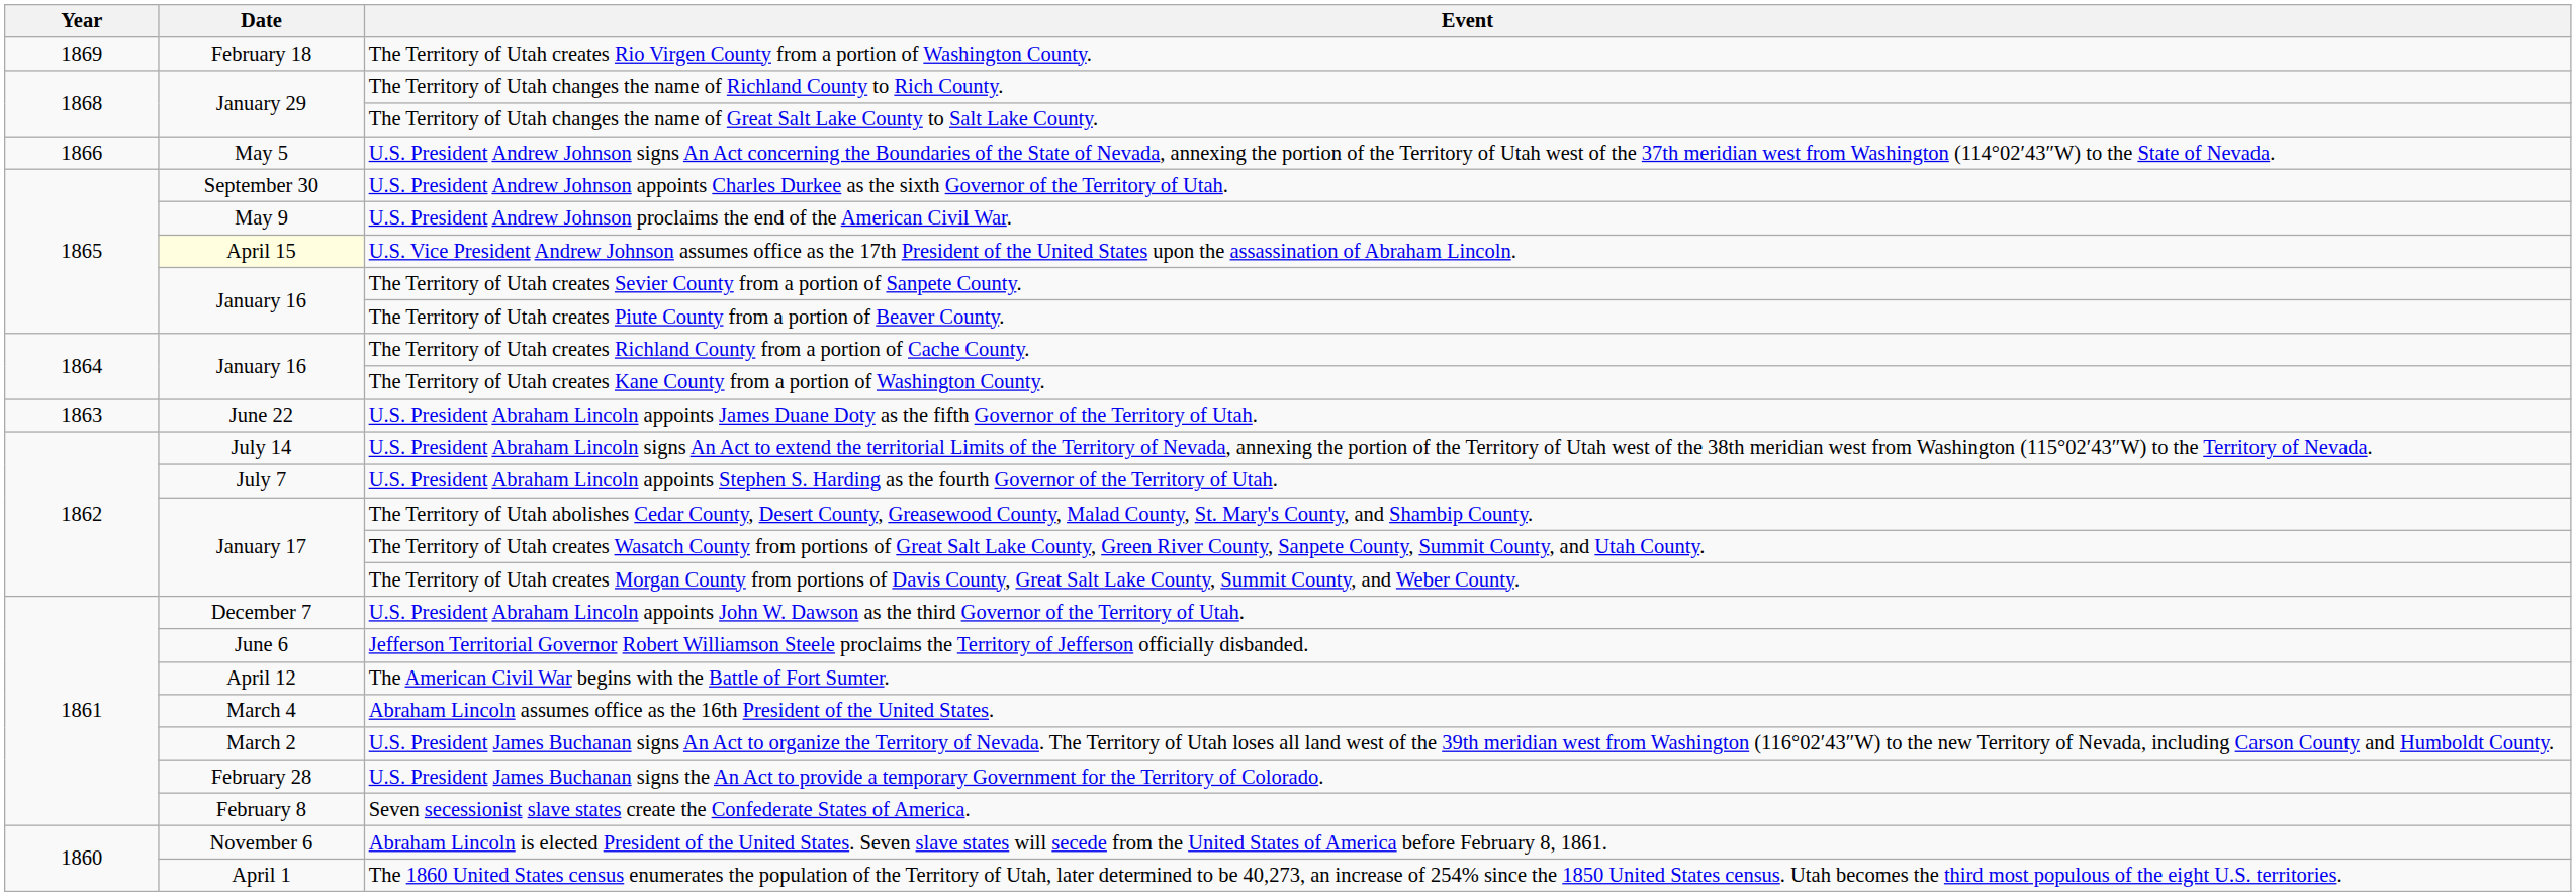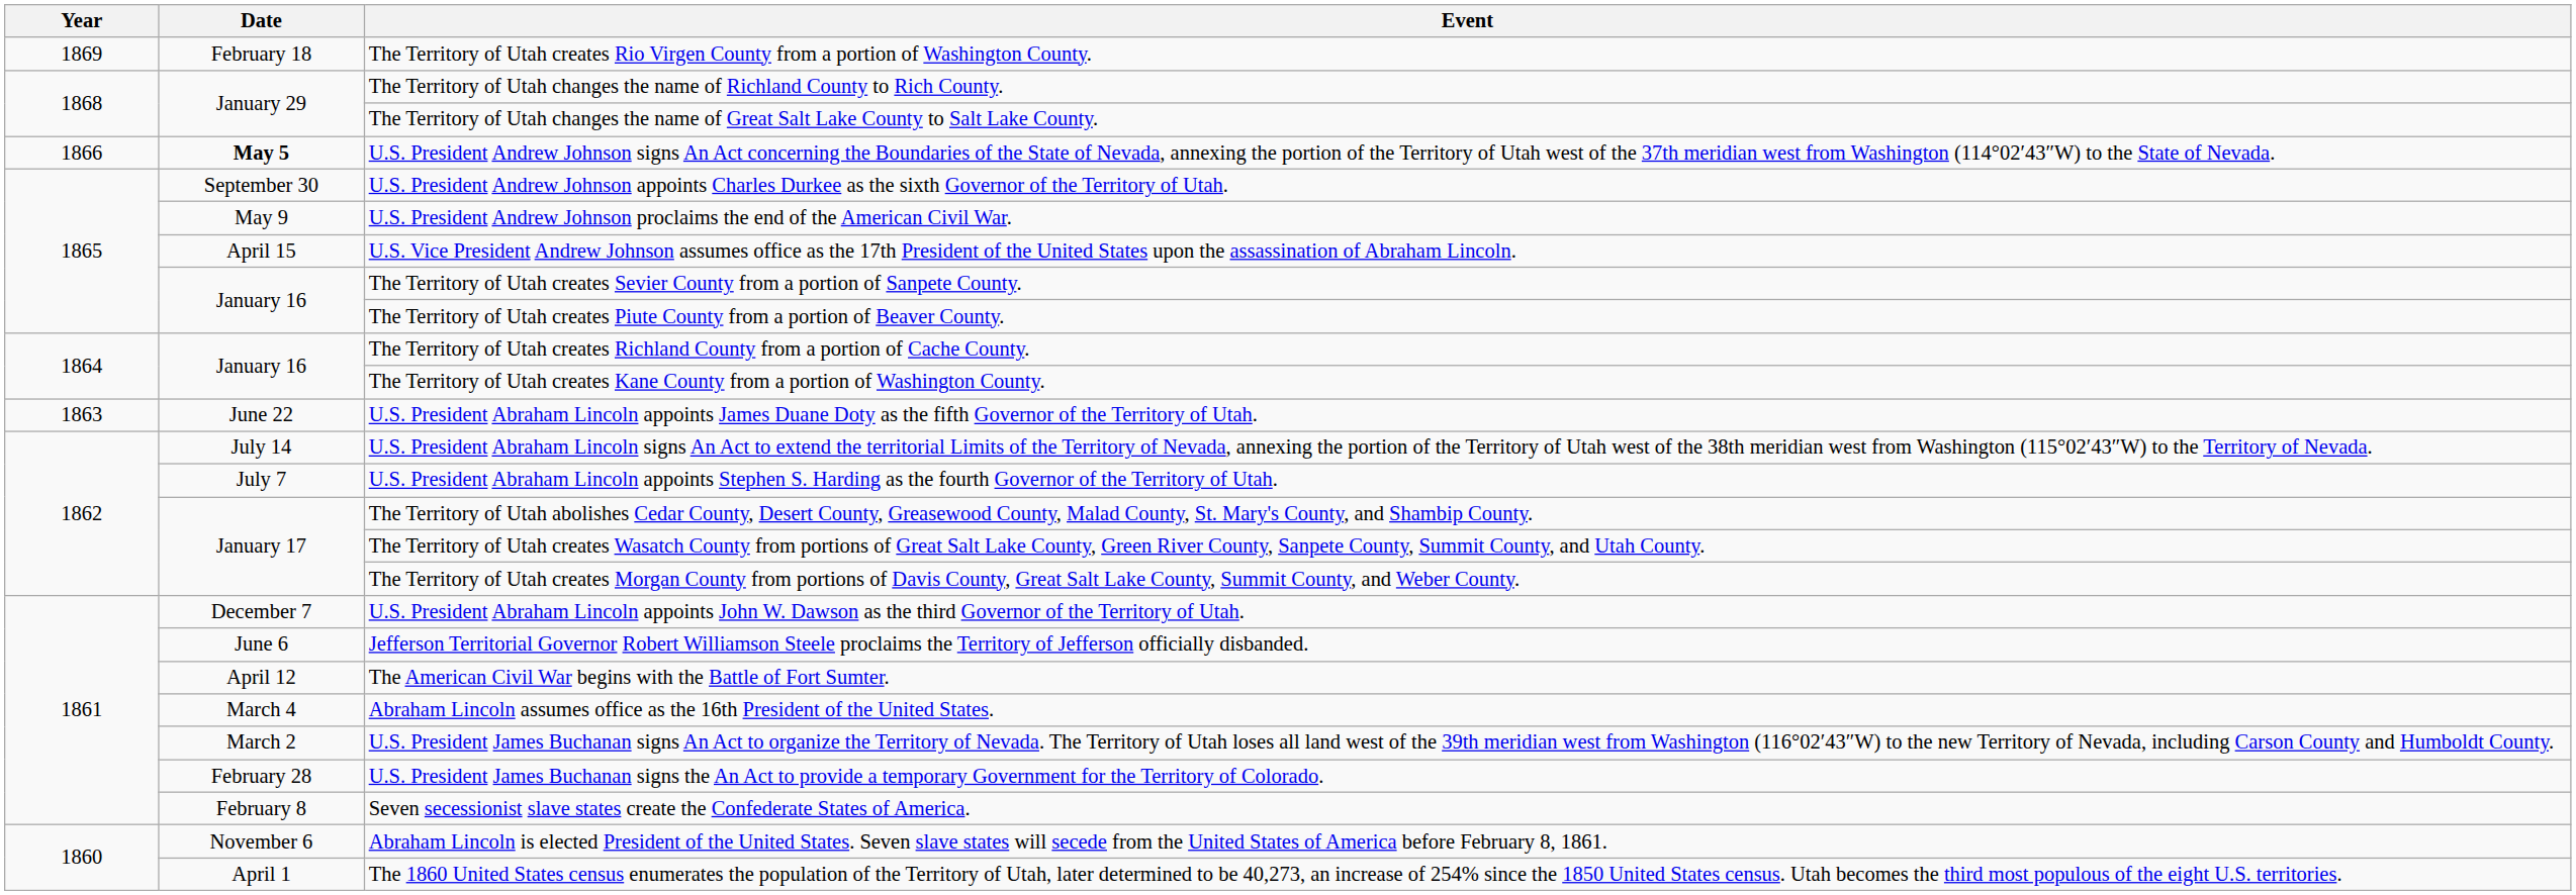row 5 | Date: normal -> bold
row 8 | Date: lightyellow background -> no background
